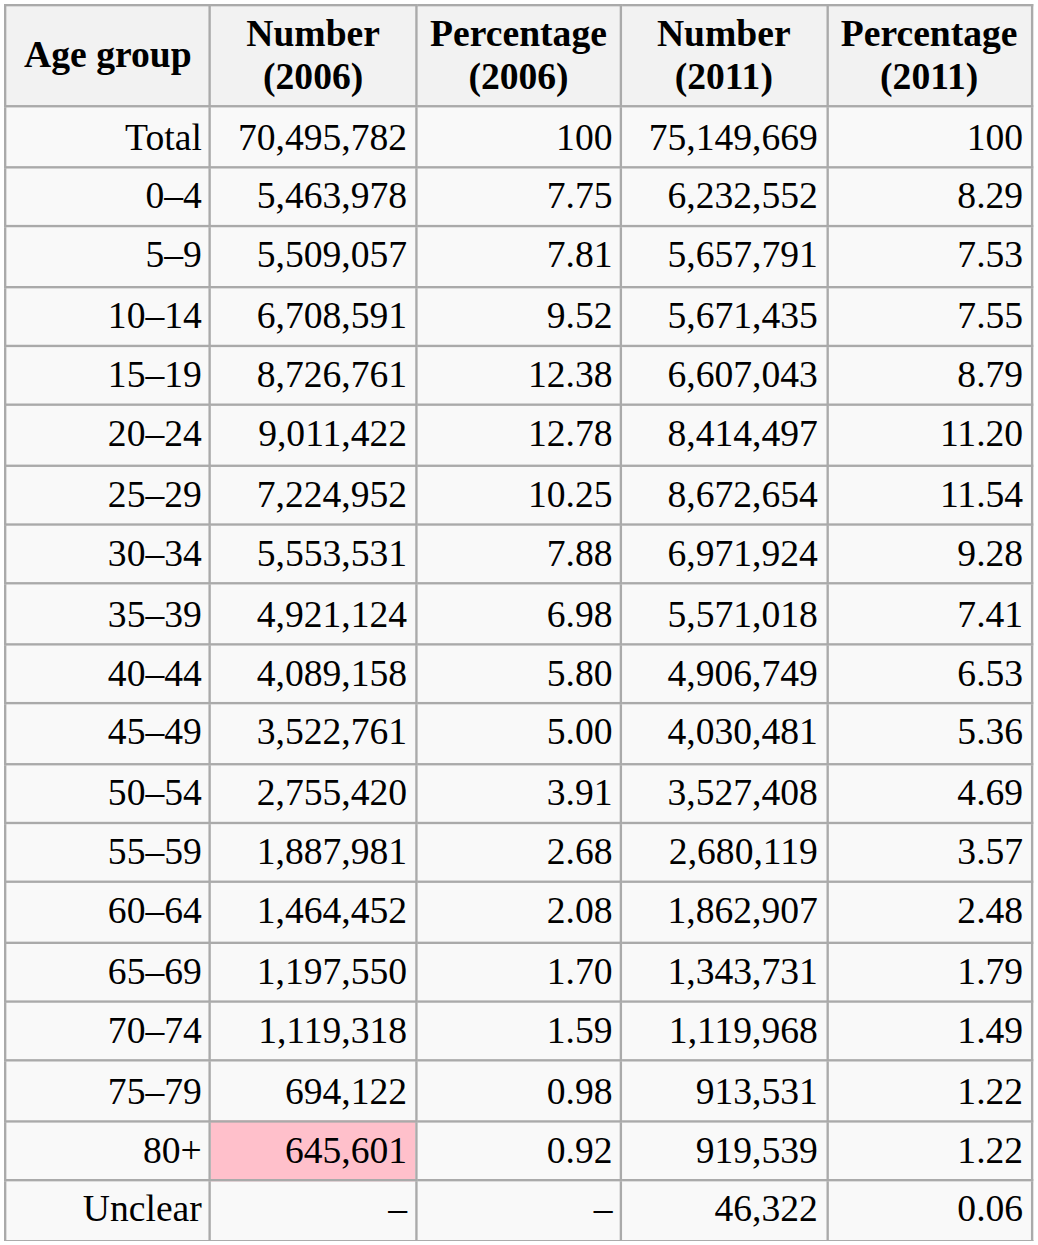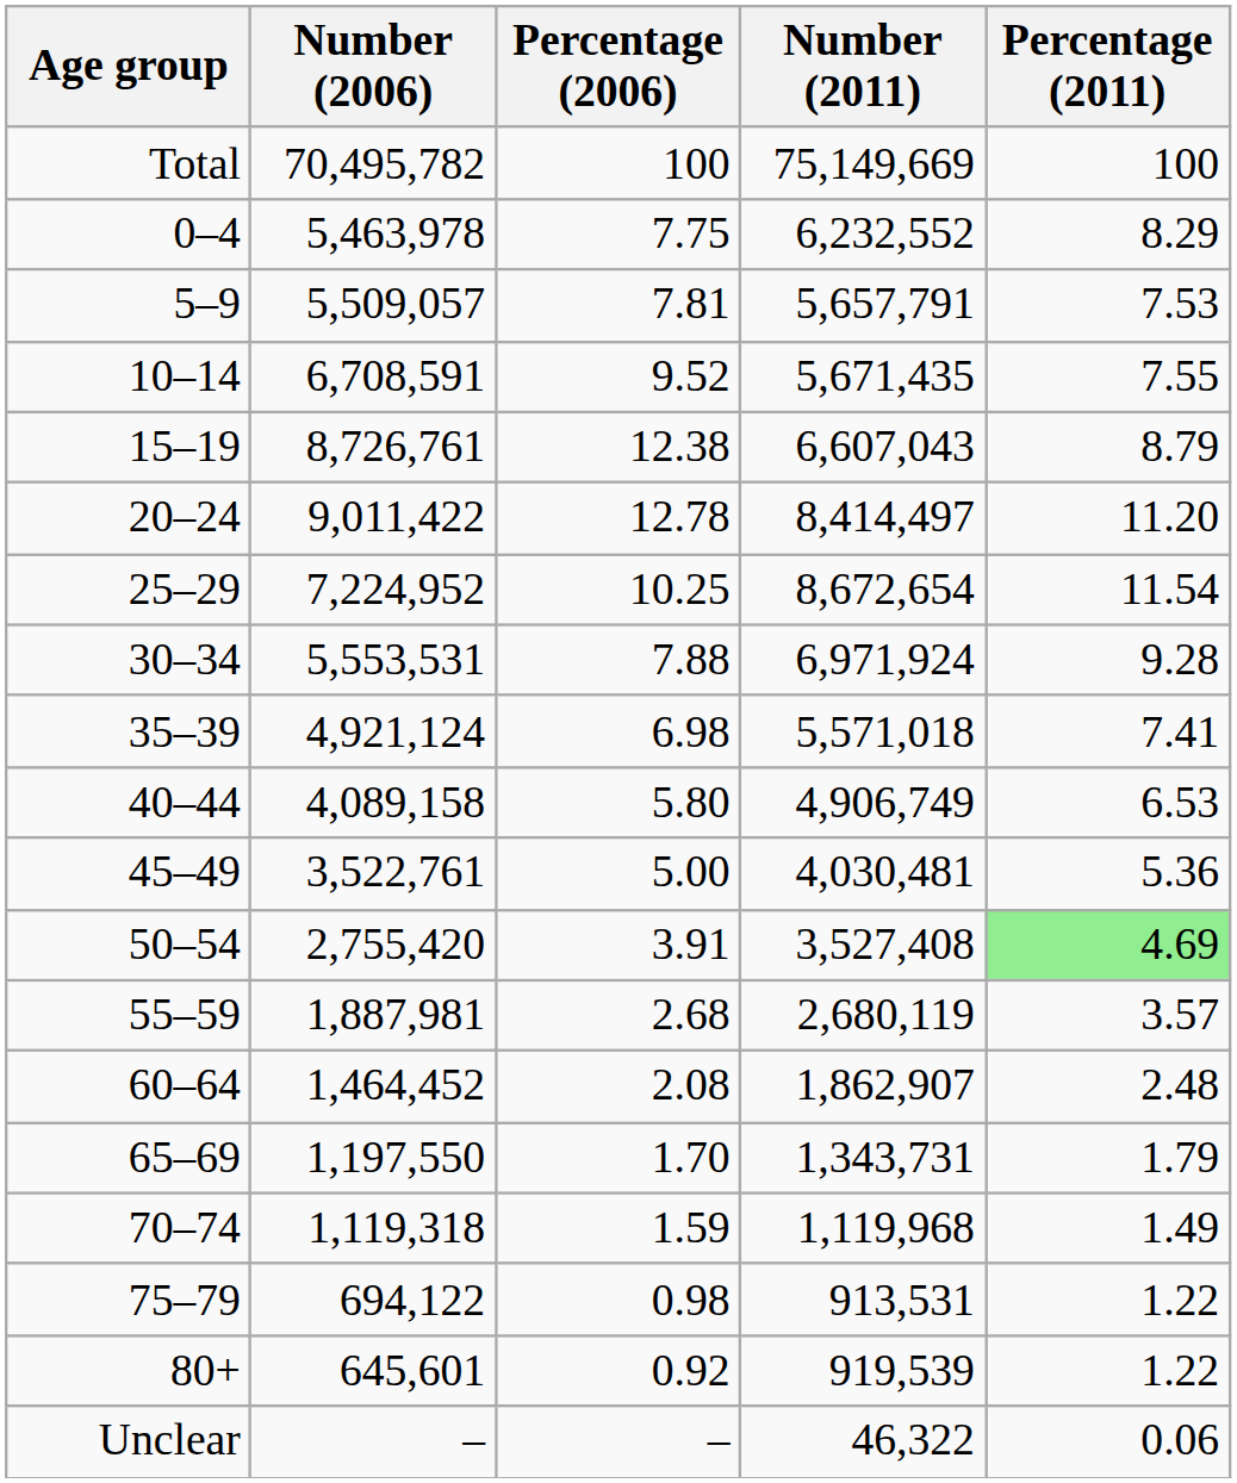50–54 | Percentage (2011): no background -> lightgreen background
80+ | Number (2006): pink background -> no background
